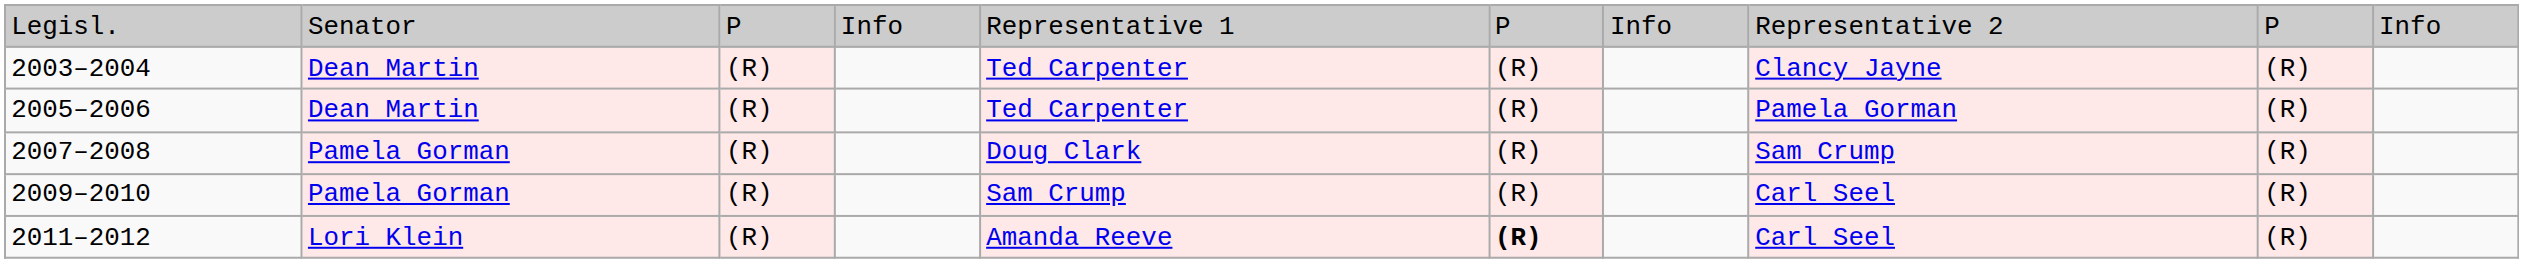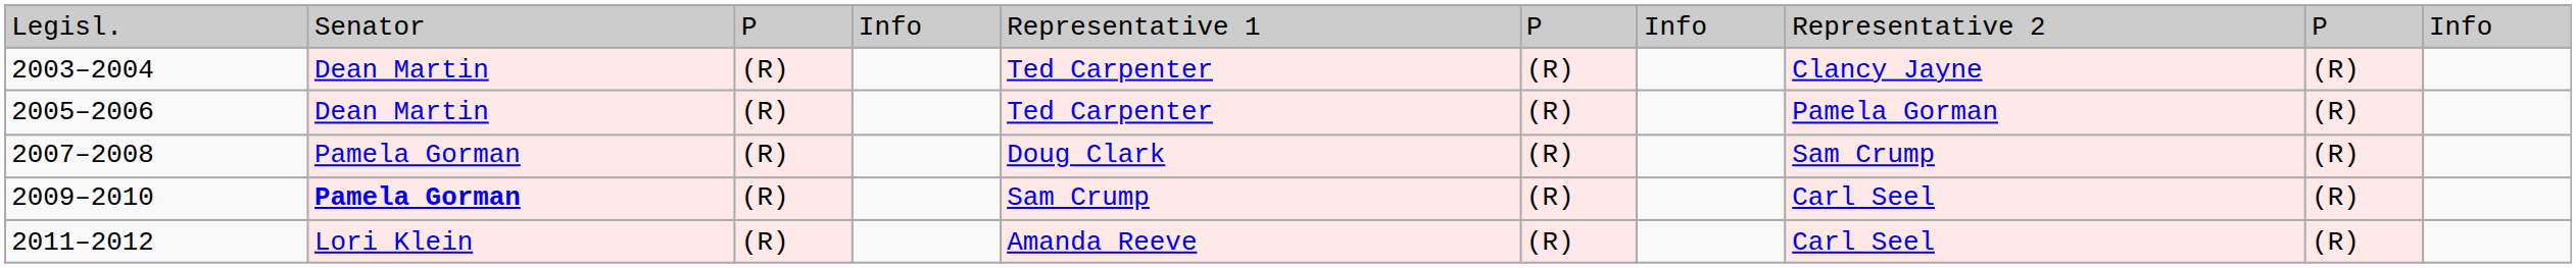2009–2010 | column 2: normal -> bold
2011–2012 | column 6: bold -> normal
